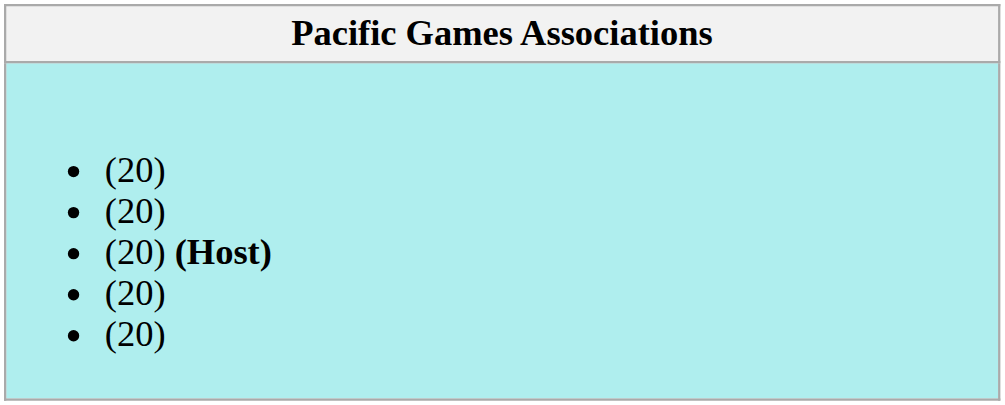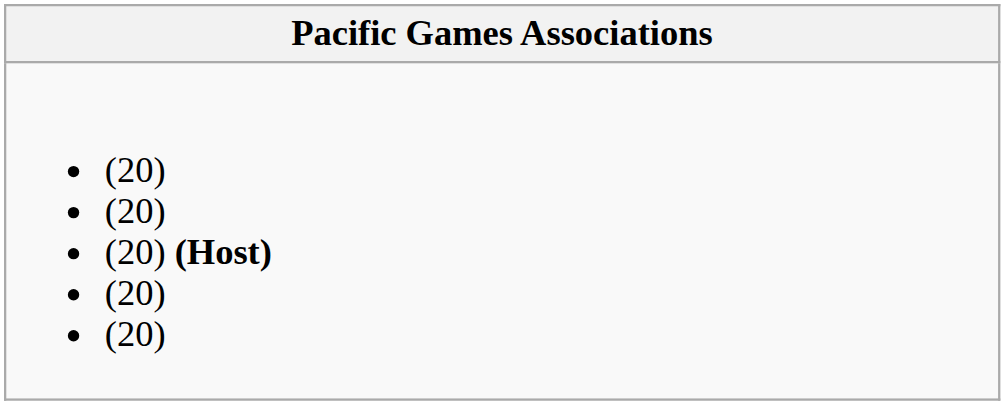row 2 | column 1: paleturquoise background -> no background
